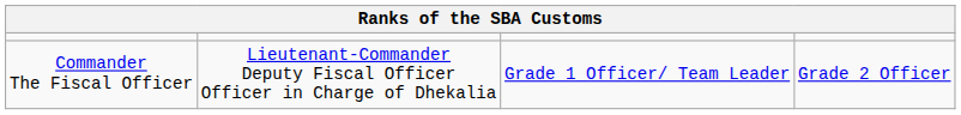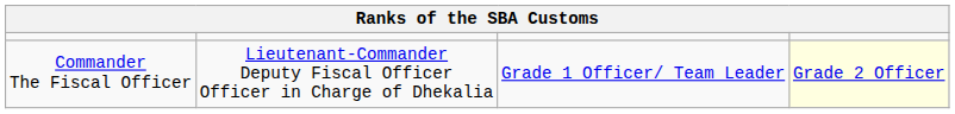Commander The Fiscal Officer | column 4: no background -> lightyellow background
